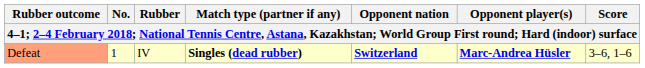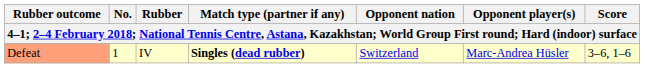Defeat | Opponent nation: bold -> normal
Defeat | Opponent player(s): bold -> normal
